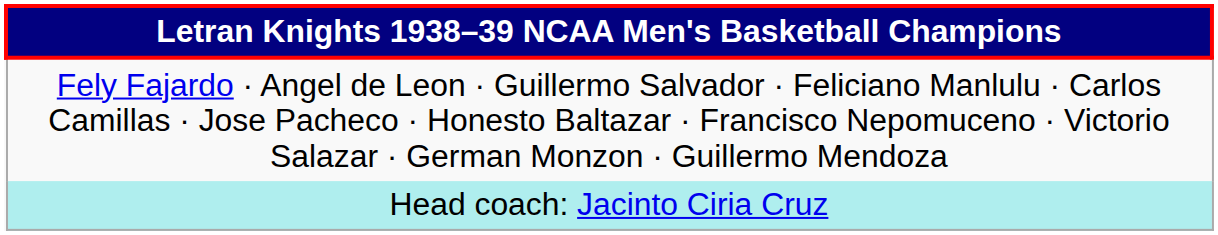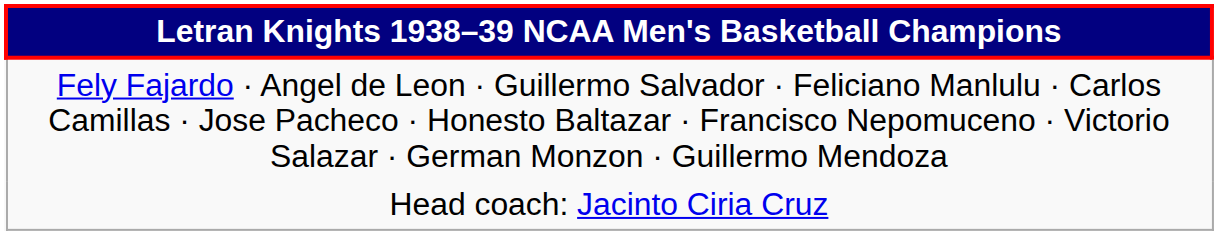row 3 | column 1: paleturquoise background -> no background
